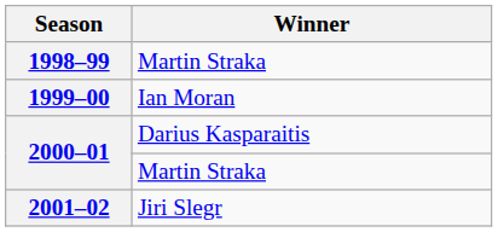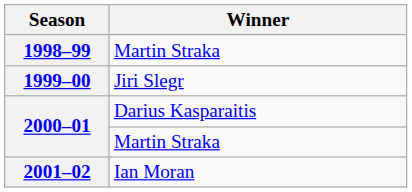row 3 | Winner: Ian Moran -> Jiri Slegr
row 6 | Winner: Jiri Slegr -> Ian Moran
